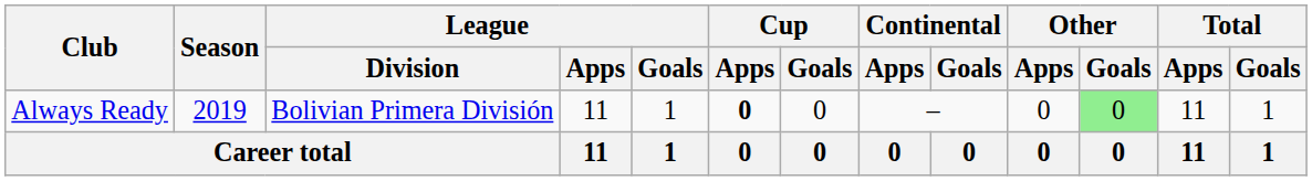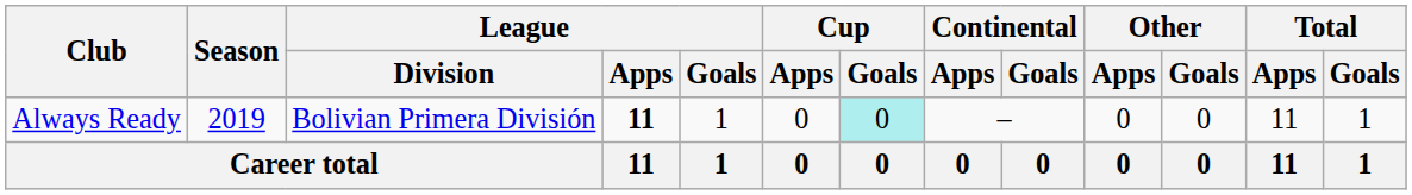Always Ready | League / Apps: normal -> bold
Always Ready | Cup / Apps: bold -> normal
Always Ready | Cup / Goals: no background -> paleturquoise background
Always Ready | Other / Goals: lightgreen background -> no background
